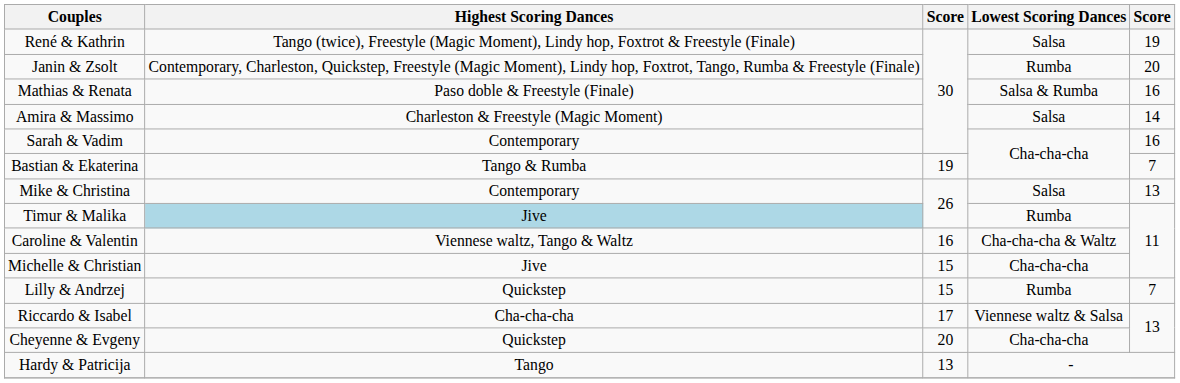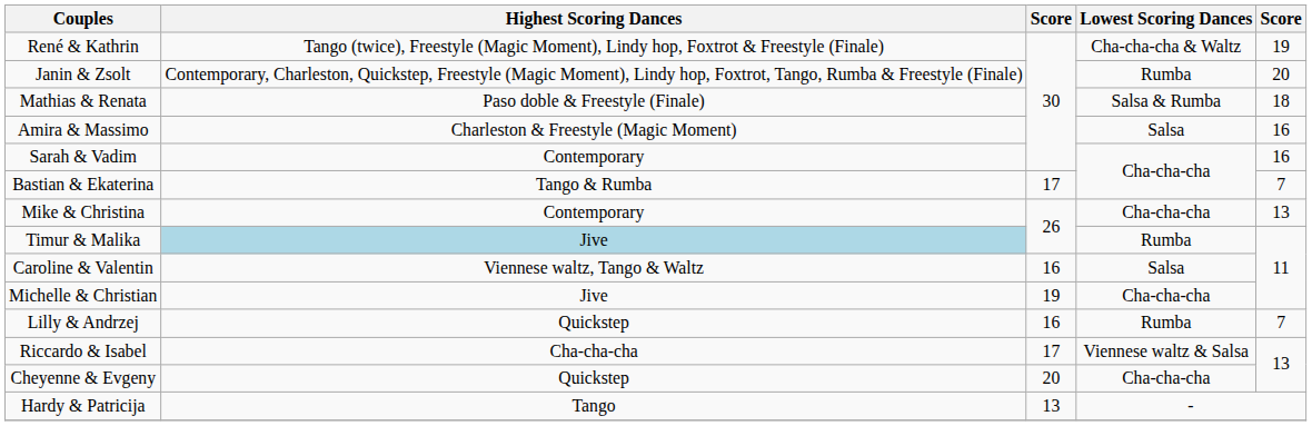René & Kathrin | Lowest Scoring Dances: Salsa -> Cha-cha-cha & Waltz
Mathias & Renata | column 5: 16 -> 18
Amira & Massimo | column 5: 14 -> 16
Bastian & Ekaterina | column 3: 19 -> 17
Mike & Christina | Lowest Scoring Dances: Salsa -> Cha-cha-cha
Caroline & Valentin | Lowest Scoring Dances: Cha-cha-cha & Waltz -> Salsa
Michelle & Christian | column 3: 15 -> 19
Lilly & Andrzej | column 3: 15 -> 16
